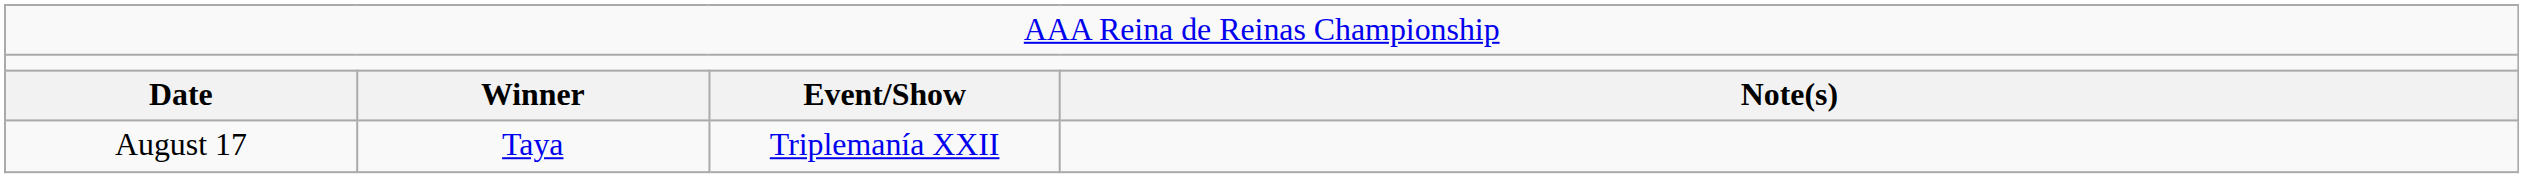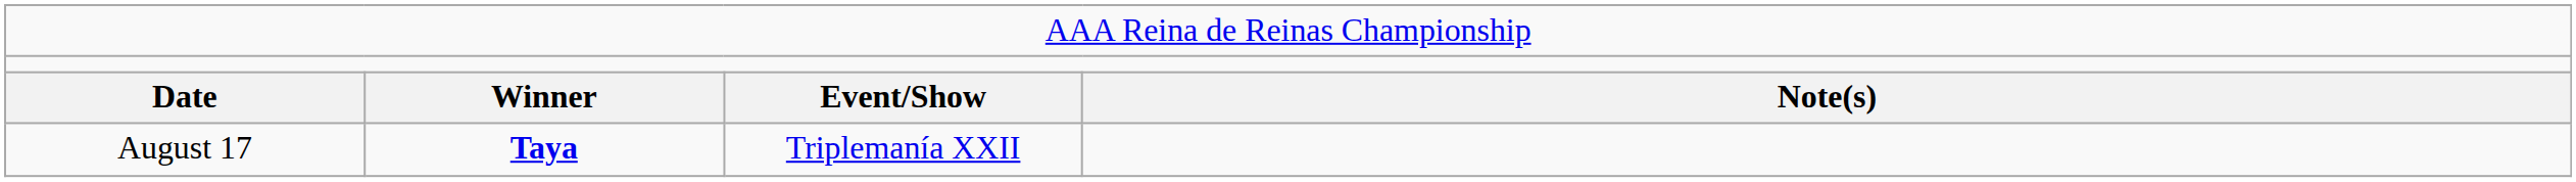August 17 | column 2: normal -> bold
